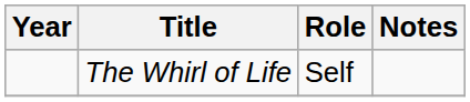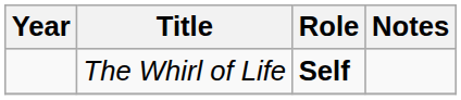The Whirl of Life | Role: normal -> bold
